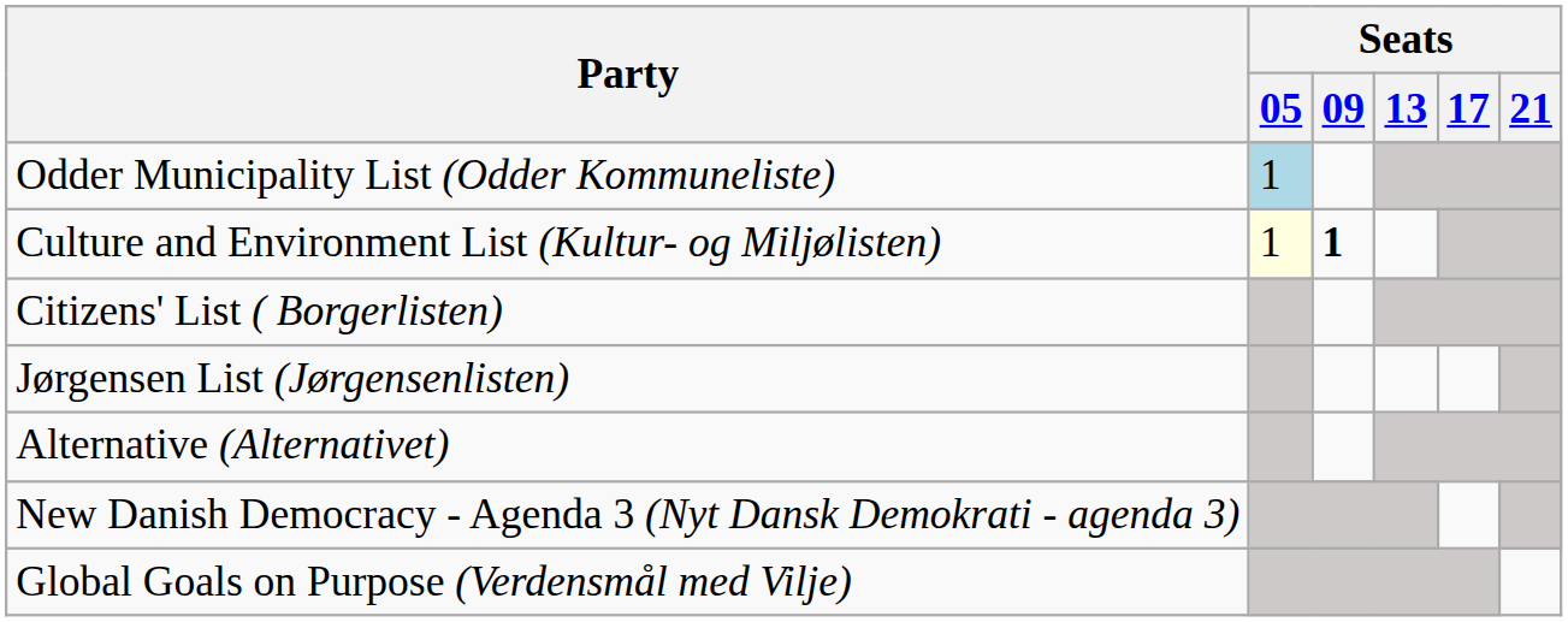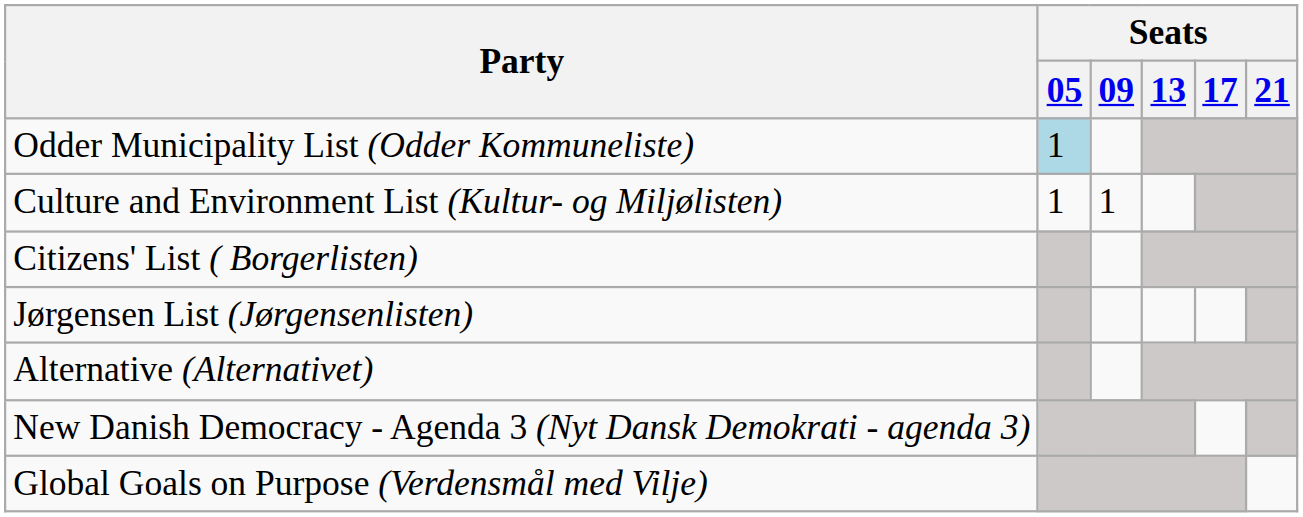Culture and Environment List (Kultur- og Miljølisten) | Seats / 05: lightyellow background -> no background
Culture and Environment List (Kultur- og Miljølisten) | Seats / 09: bold -> normal
